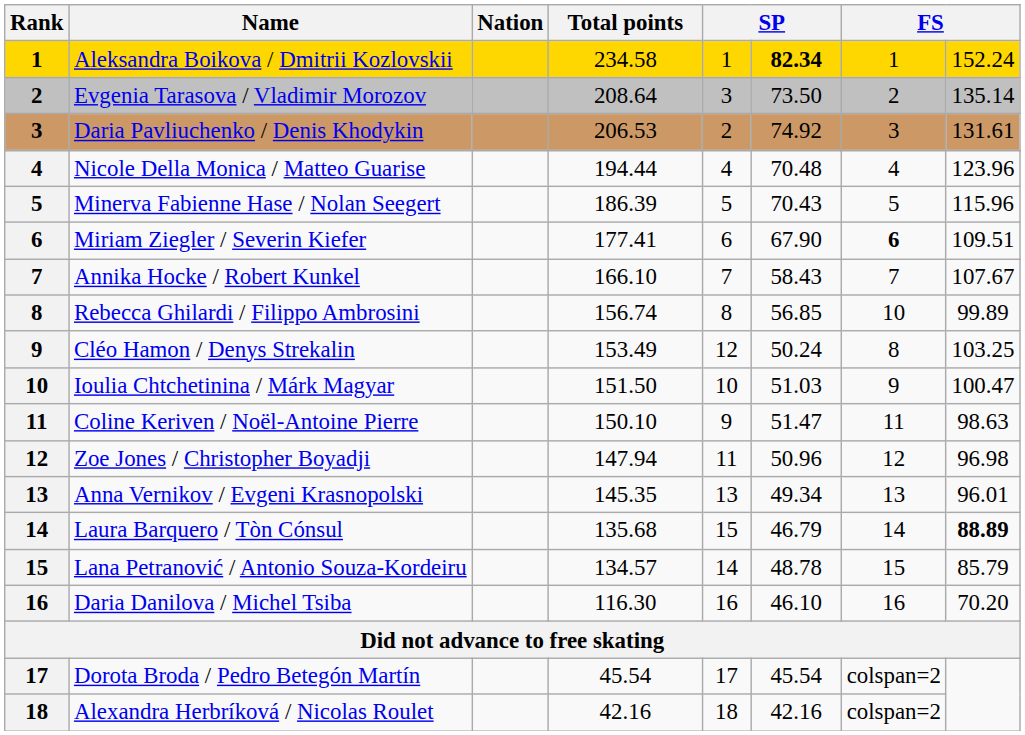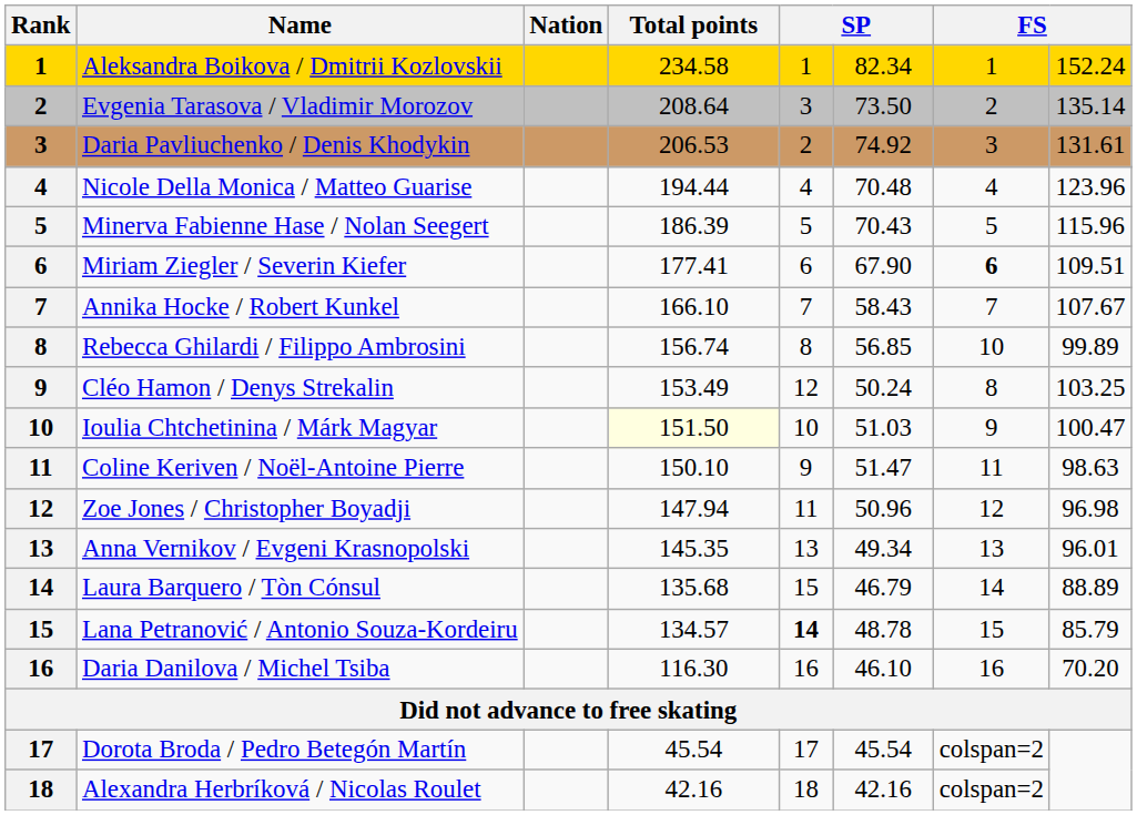Aleksandra Boikova / Dmitrii Kozlovskii | column 6: bold -> normal
Ioulia Chtchetinina / Márk Magyar | Total points: no background -> lightyellow background
Laura Barquero / Tòn Cónsul | column 8: bold -> normal
Lana Petranović / Antonio Souza-Kordeiru | column 5: normal -> bold
